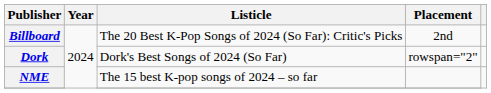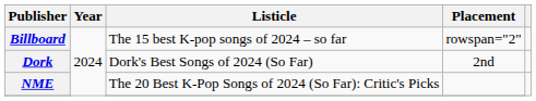Billboard | Listicle: The 20 Best K-Pop Songs of 2024 (So Far): Critic's Picks -> The 15 best K-pop songs of 2024 – so far
Billboard | Placement: 2nd -> rowspan="2"
Dork | Placement: rowspan="2" -> 2nd
NME | Listicle: The 15 best K-pop songs of 2024 – so far -> The 20 Best K-Pop Songs of 2024 (So Far): Critic's Picks
